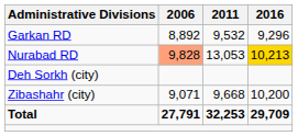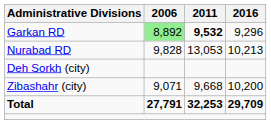Garkan RD | 2006: no background -> lightgreen background
Garkan RD | 2011: normal -> bold
Nurabad RD | 2006: lightsalmon background -> no background
Nurabad RD | 2016: gold background -> no background
